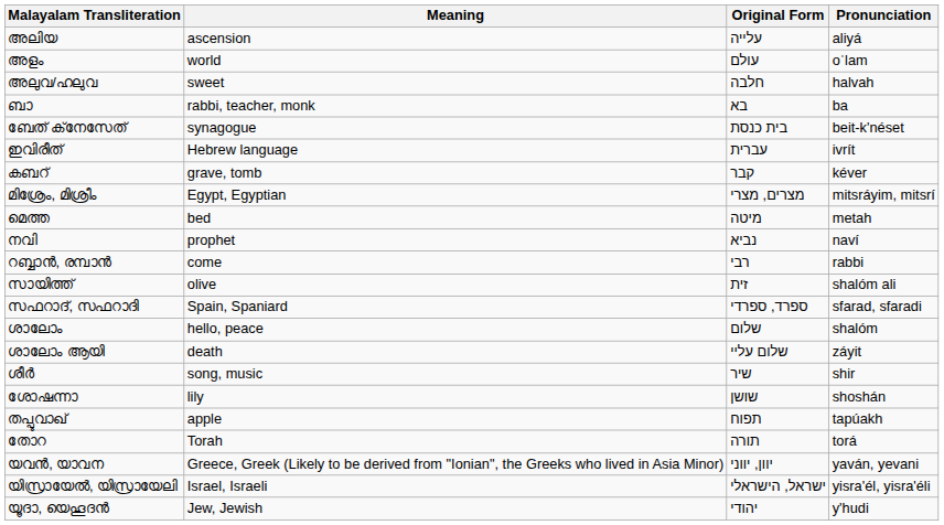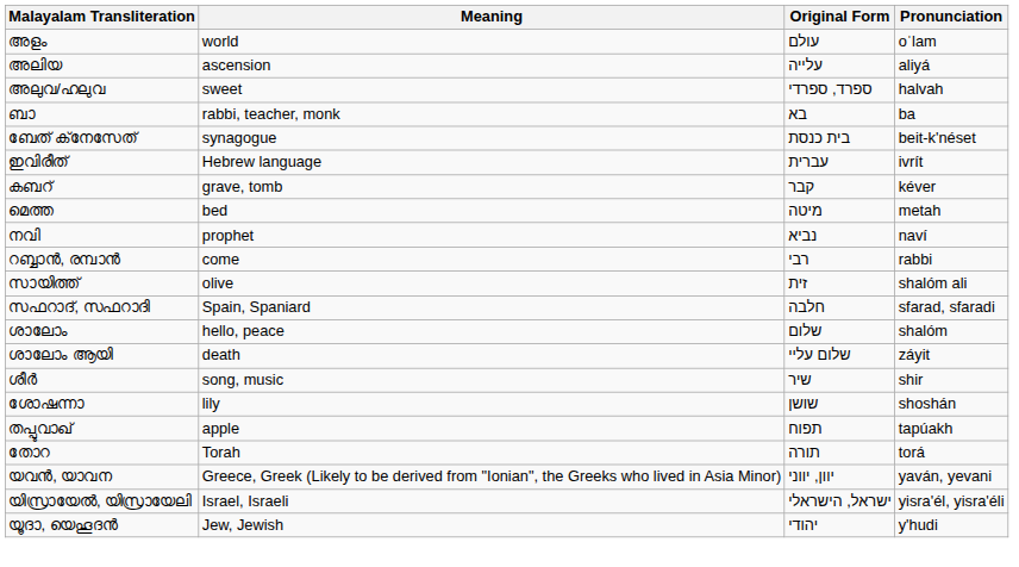rows swapped: അളം <-> അലിയ
അലുവ/ഹലുവ | Original Form: חלבה -> ספרד, ספרדי
- row: മിശ്രേം, മിശ്രീം | Egypt, Egyptian | מצרים, מצרי | mitsráyim, mitsrí
സഫറാദ്, സഫറാദി | Original Form: ספרד, ספרדי -> חלבה
